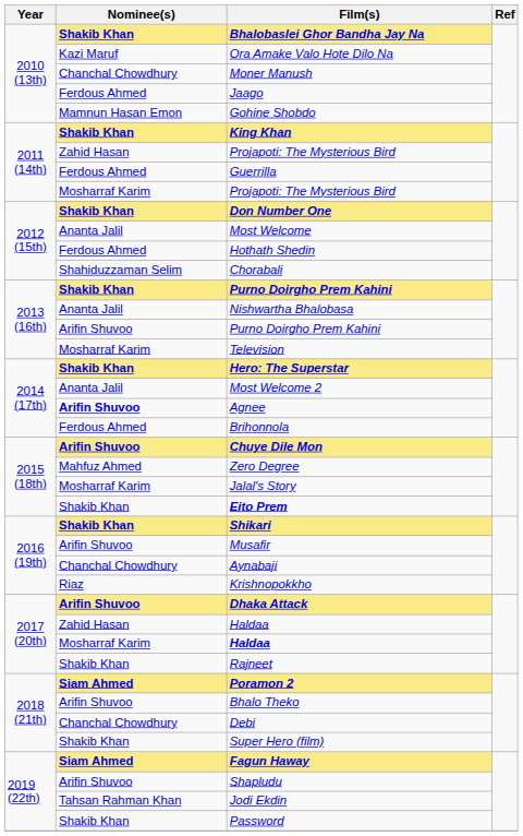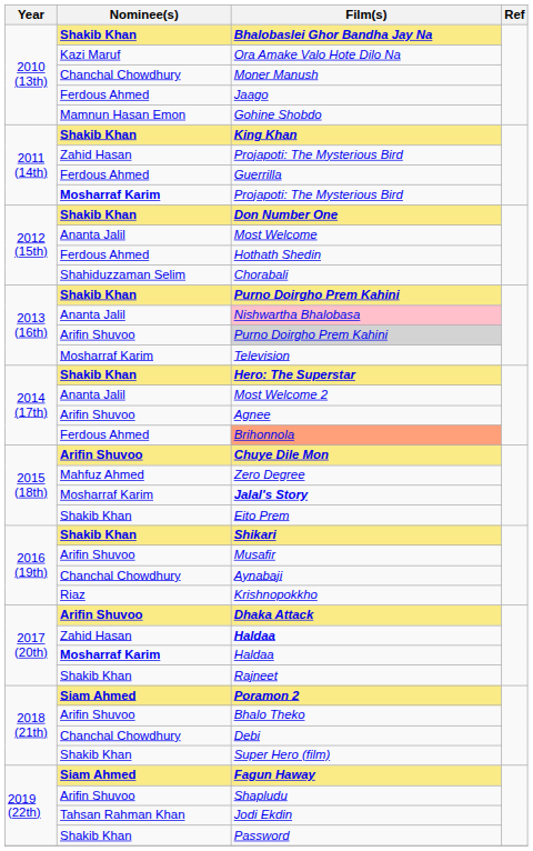Mosharraf Karim / Projapoti: The Mysterious Bird | Nominee(s): normal -> bold
Nishwartha Bhalobasa | Film(s): no background -> pink background
Arifin Shuvoo / Purno Doirgho Prem Kahini | Film(s): no background -> lightgrey background
Agnee | Nominee(s): bold -> normal
Brihonnola | Film(s): no background -> lightsalmon background
Jalal's Story | Film(s): normal -> bold
Eito Prem | Film(s): bold -> normal
Zahid Hasan / Haldaa | Film(s): normal -> bold
Mosharraf Karim / Haldaa | Nominee(s): normal -> bold
Mosharraf Karim / Haldaa | Film(s): bold -> normal
